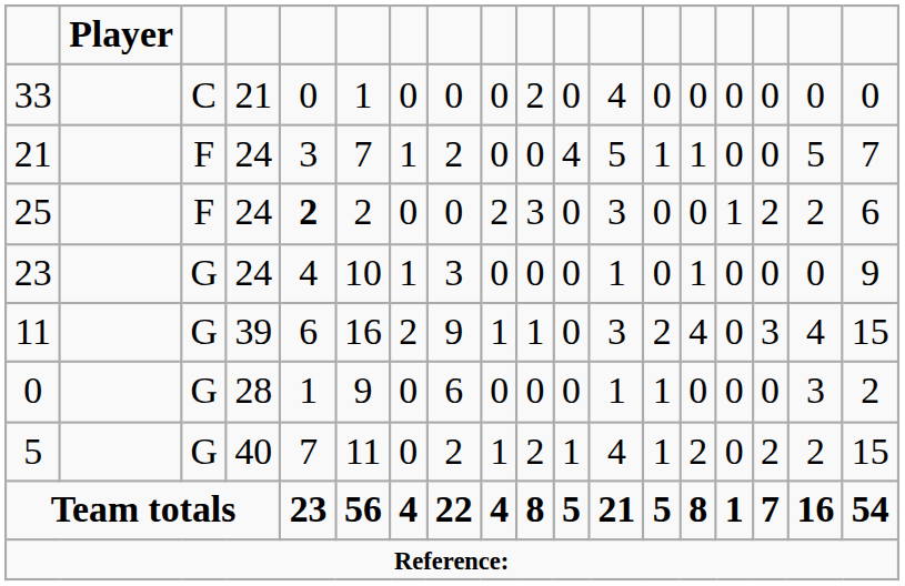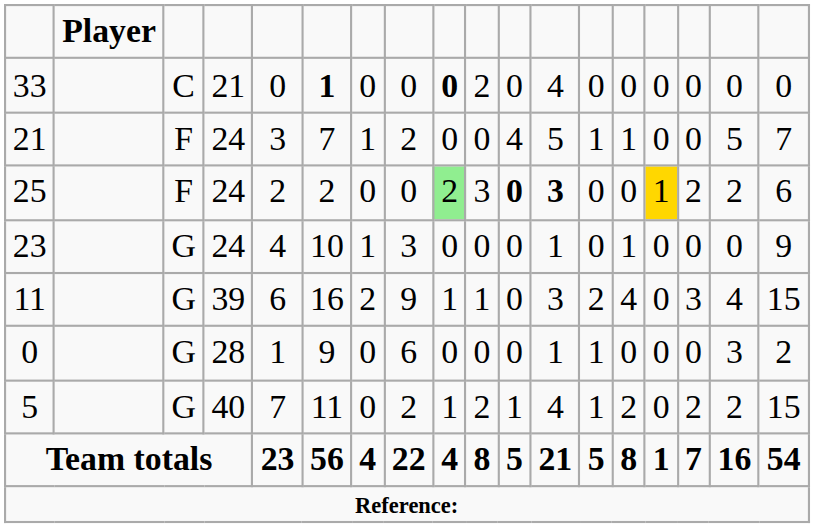33 | column 6: normal -> bold
33 | column 9: normal -> bold
25 | column 5: bold -> normal
25 | column 9: no background -> lightgreen background
25 | column 11: normal -> bold
25 | column 12: normal -> bold
25 | column 15: no background -> gold background
